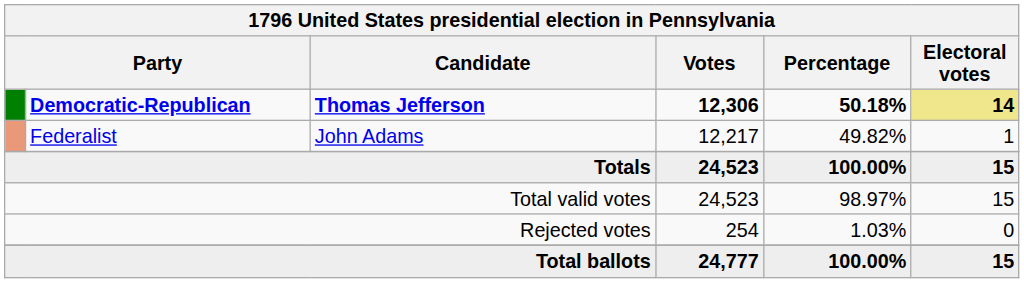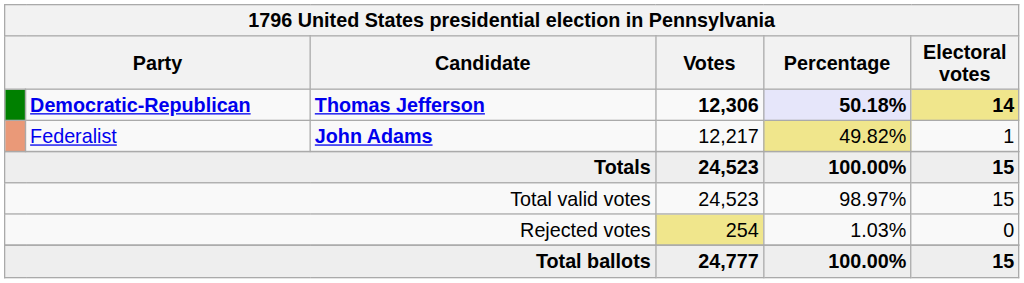Democratic-Republican | Percentage: no background -> lavender background
Federalist | Candidate: normal -> bold
Federalist | Percentage: no background -> khaki background
Rejected votes | Votes: no background -> khaki background
